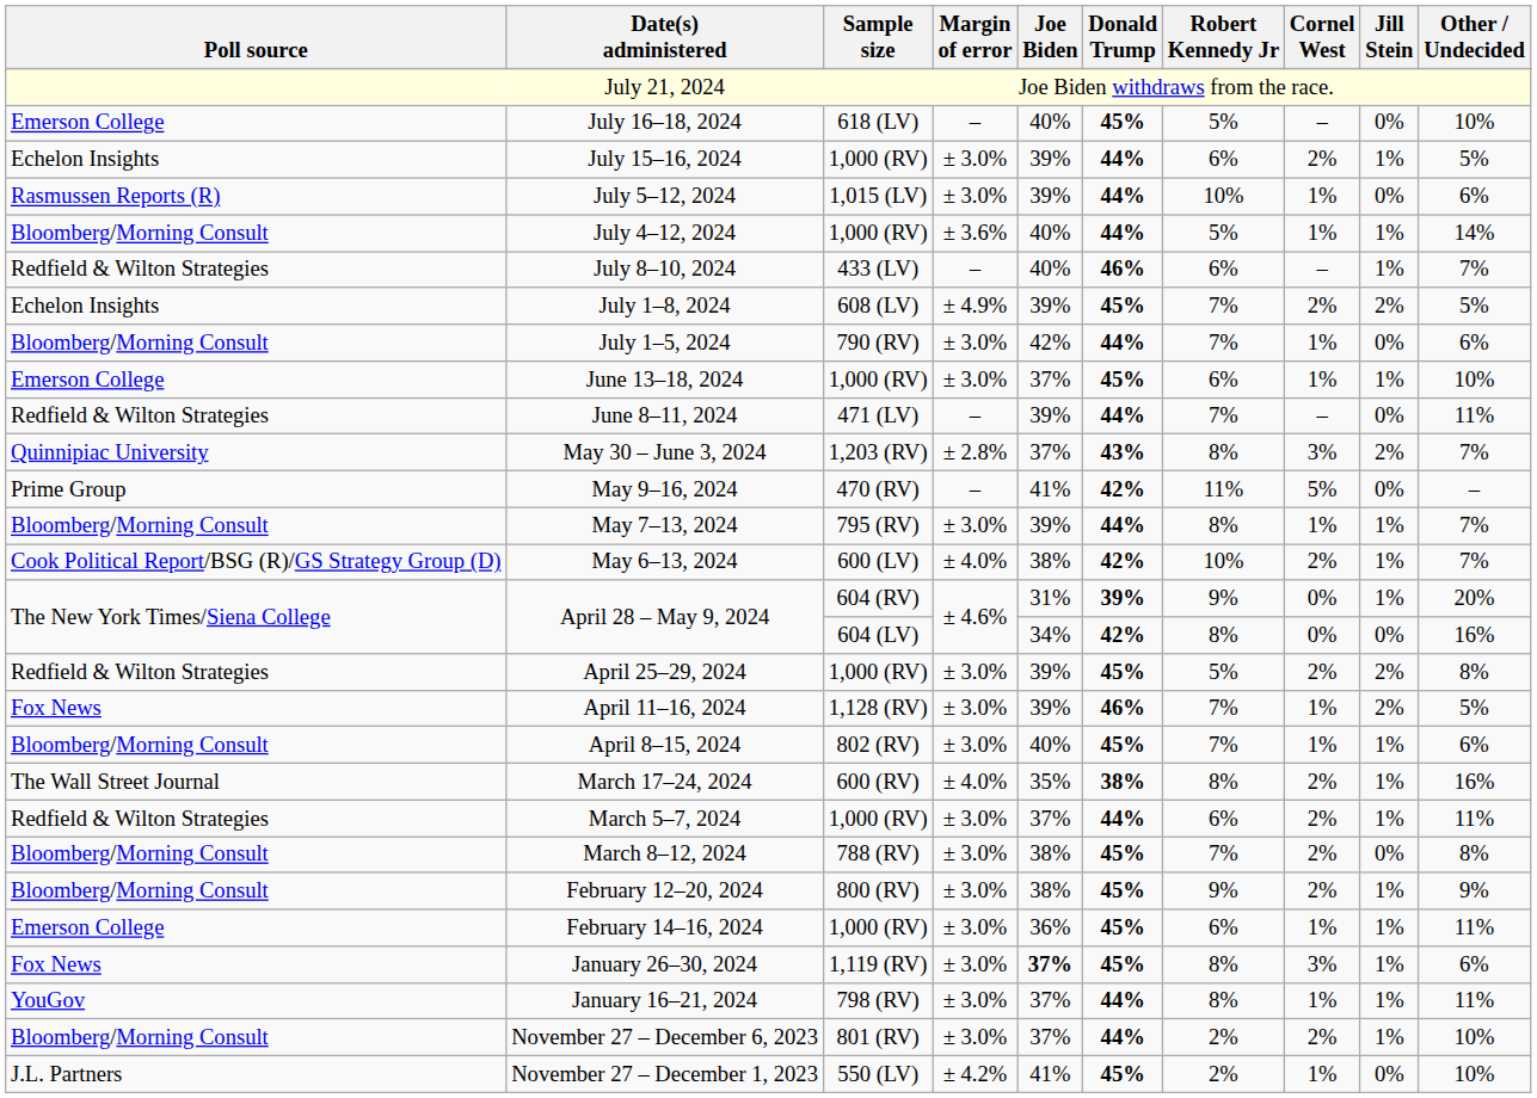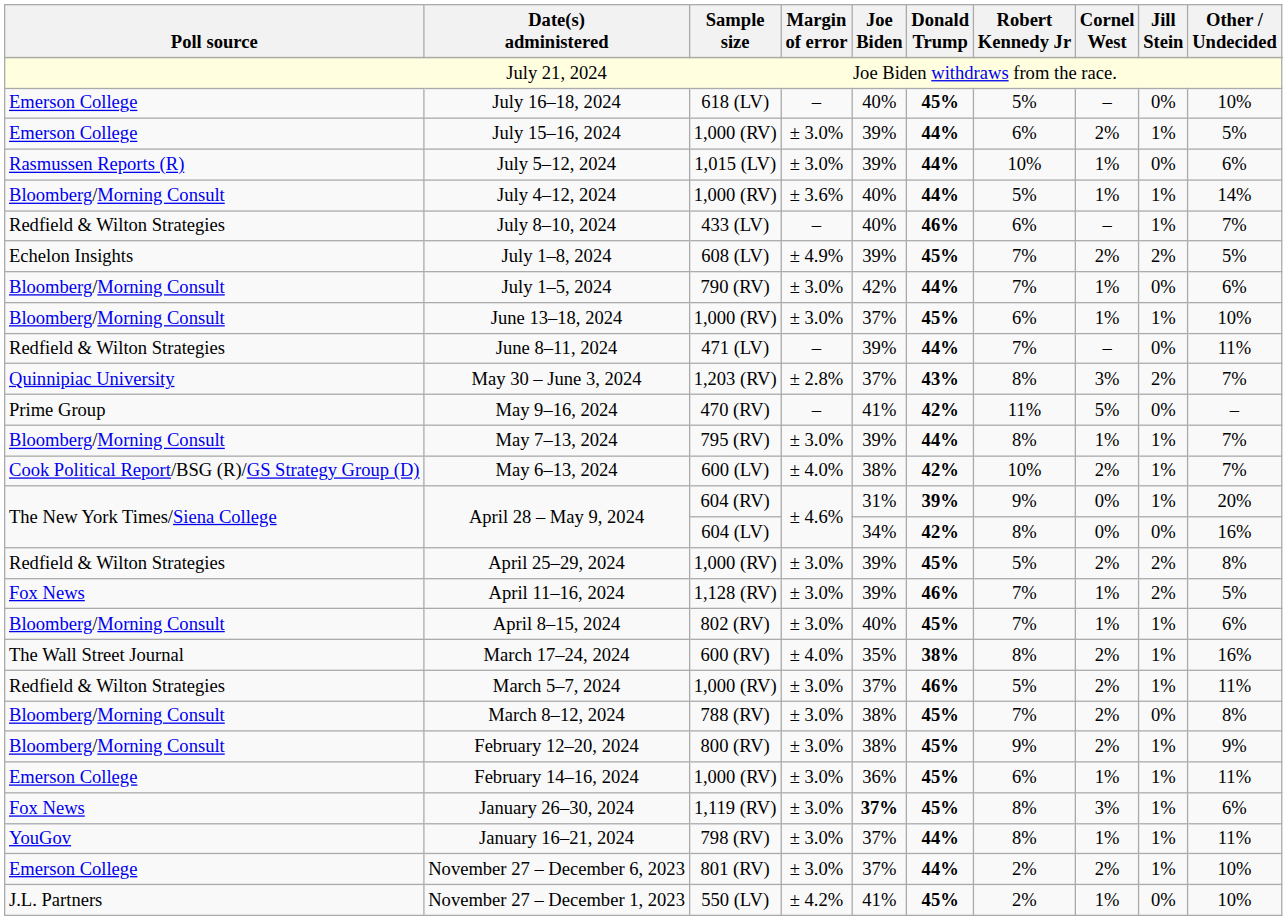July 15–16, 2024 | Poll source: Echelon Insights -> Emerson College
June 13–18, 2024 | Poll source: Emerson College -> Bloomberg/Morning Consult
March 5–7, 2024 | Donald Trump: 44% -> 46%
March 5–7, 2024 | Robert Kennedy Jr: 6% -> 5%
November 27 – December 6, 2023 | Poll source: Bloomberg/Morning Consult -> Emerson College
